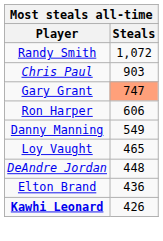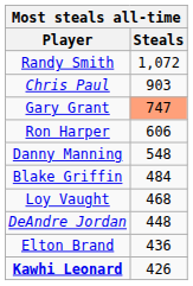Danny Manning | Steals: 549 -> 548
+ row: Blake Griffin | 484
Loy Vaught | Steals: 465 -> 468
